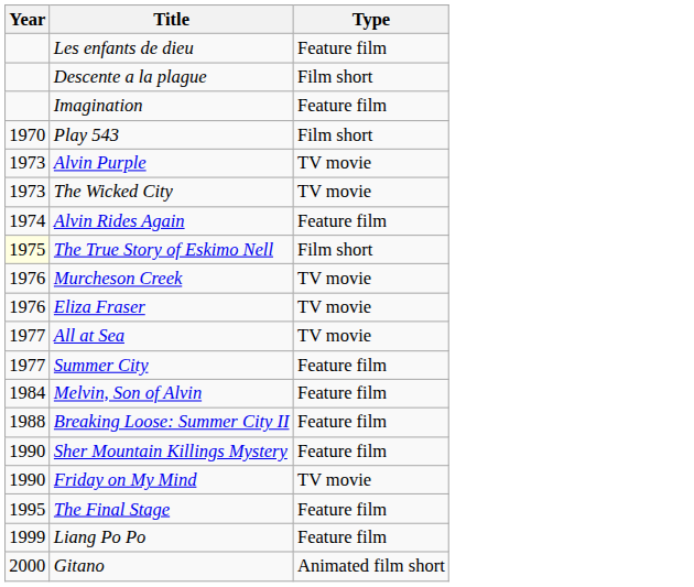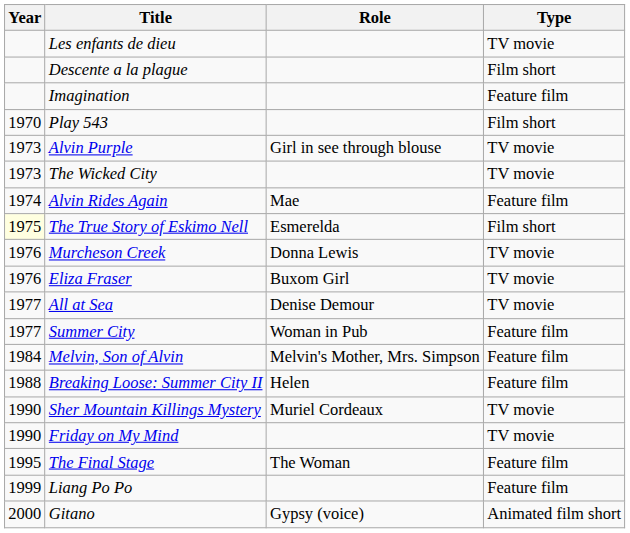+ column: Role | Girl in see through blouse | Mae | Esmerelda | Donna Lewis | Buxom Girl | Denise Demour | Woman in Pub | Melvin's Mother, Mrs. Simpson | Helen | Muriel Cordeaux | The Woman | Gypsy (voice)
Les enfants de dieu | Type: Feature film -> TV movie
Sher Mountain Killings Mystery | Type: Feature film -> TV movie
